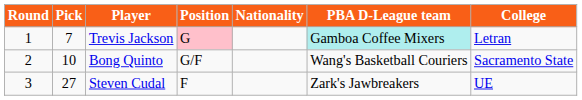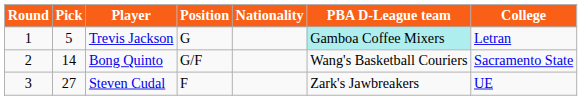Trevis Jackson | Pick: 7 -> 5
Trevis Jackson | Position: pink background -> no background
Bong Quinto | Pick: 10 -> 14
